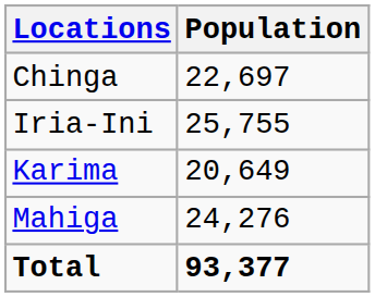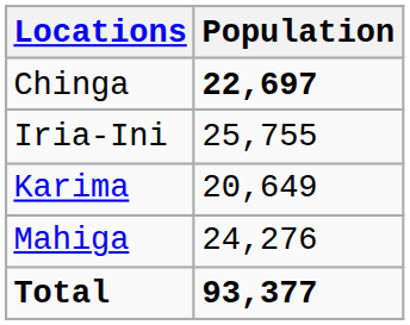Chinga | Population: normal -> bold
